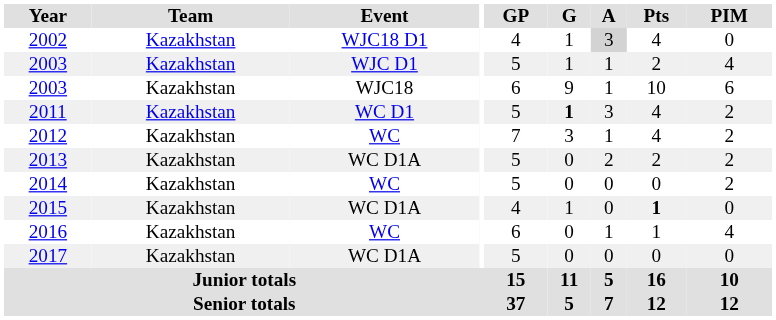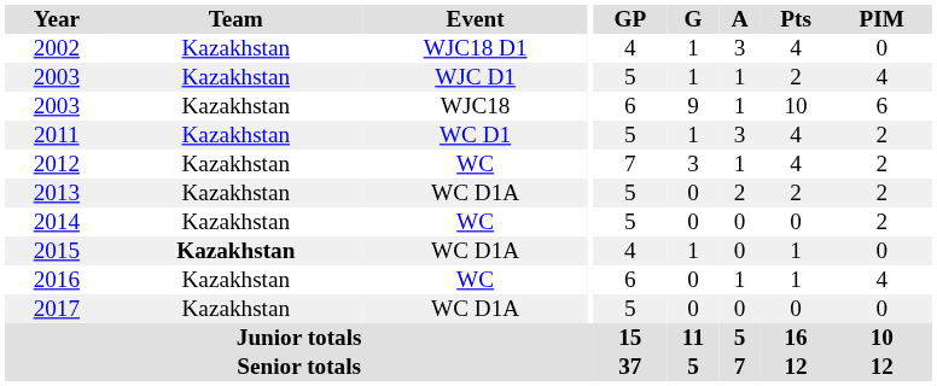2002 | A: lightgrey background -> no background
2011 | G: bold -> normal
2015 | Team: normal -> bold
2015 | Pts: bold -> normal
